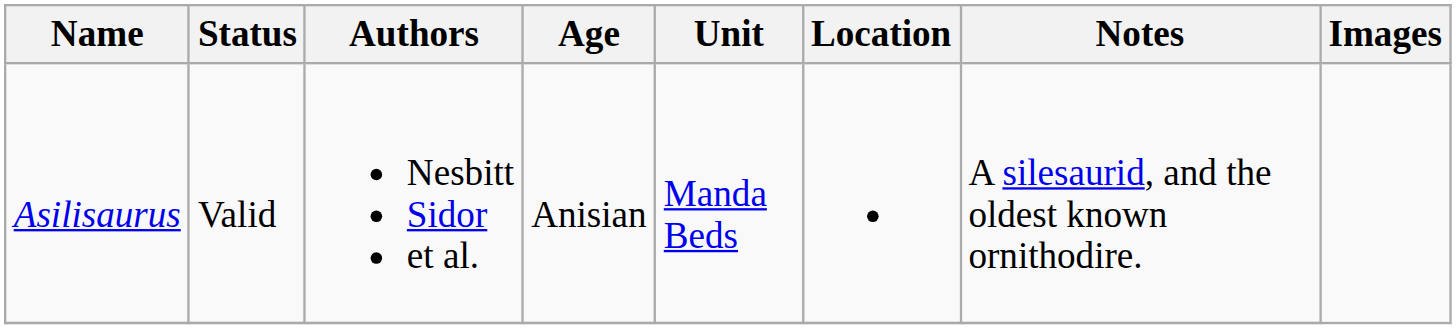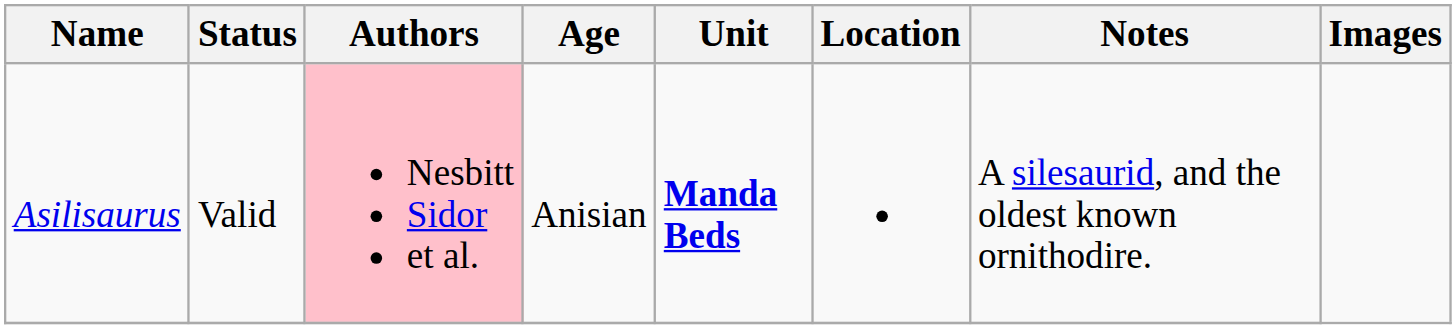Asilisaurus | Authors: no background -> pink background
Asilisaurus | Unit: normal -> bold
